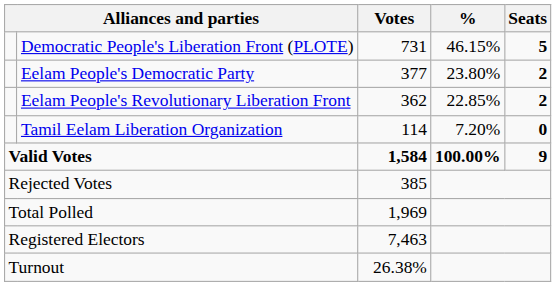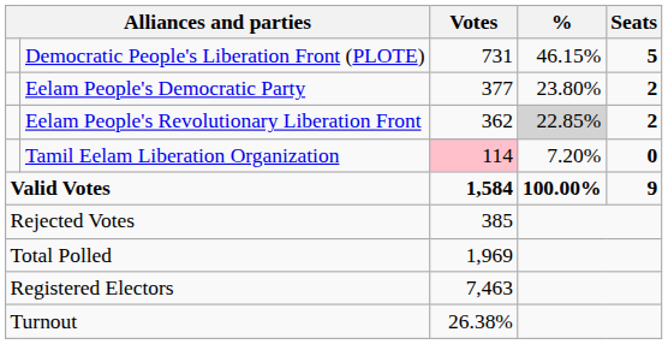Eelam People's Revolutionary Liberation Front | %: no background -> lightgrey background
Tamil Eelam Liberation Organization | Votes: no background -> pink background
